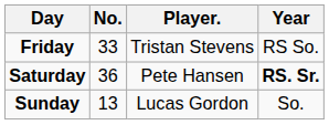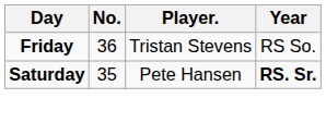Friday | No.: 33 -> 36
Saturday | No.: 36 -> 35
- row: Sunday | 13 | Lucas Gordon | So.
